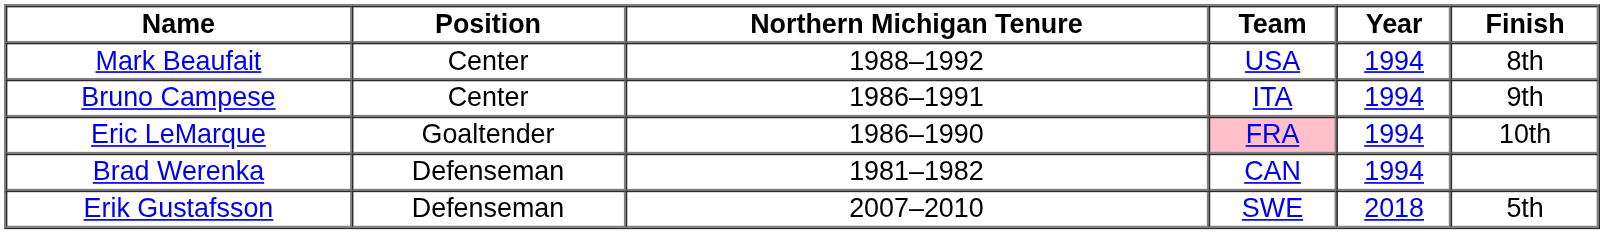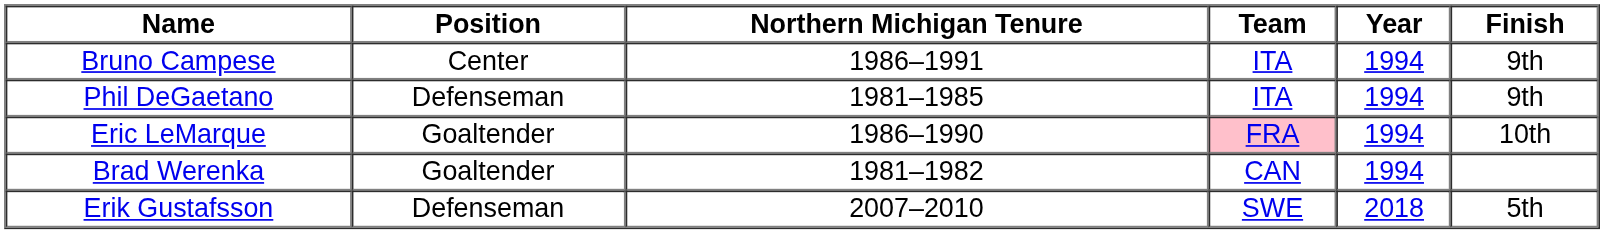- row: Mark Beaufait | Center | 1988–1992 | USA | 1994 | 8th
+ row: Phil DeGaetano | Defenseman | 1981–1985 | ITA | 1994 | 9th
Brad Werenka | Position: Defenseman -> Goaltender
